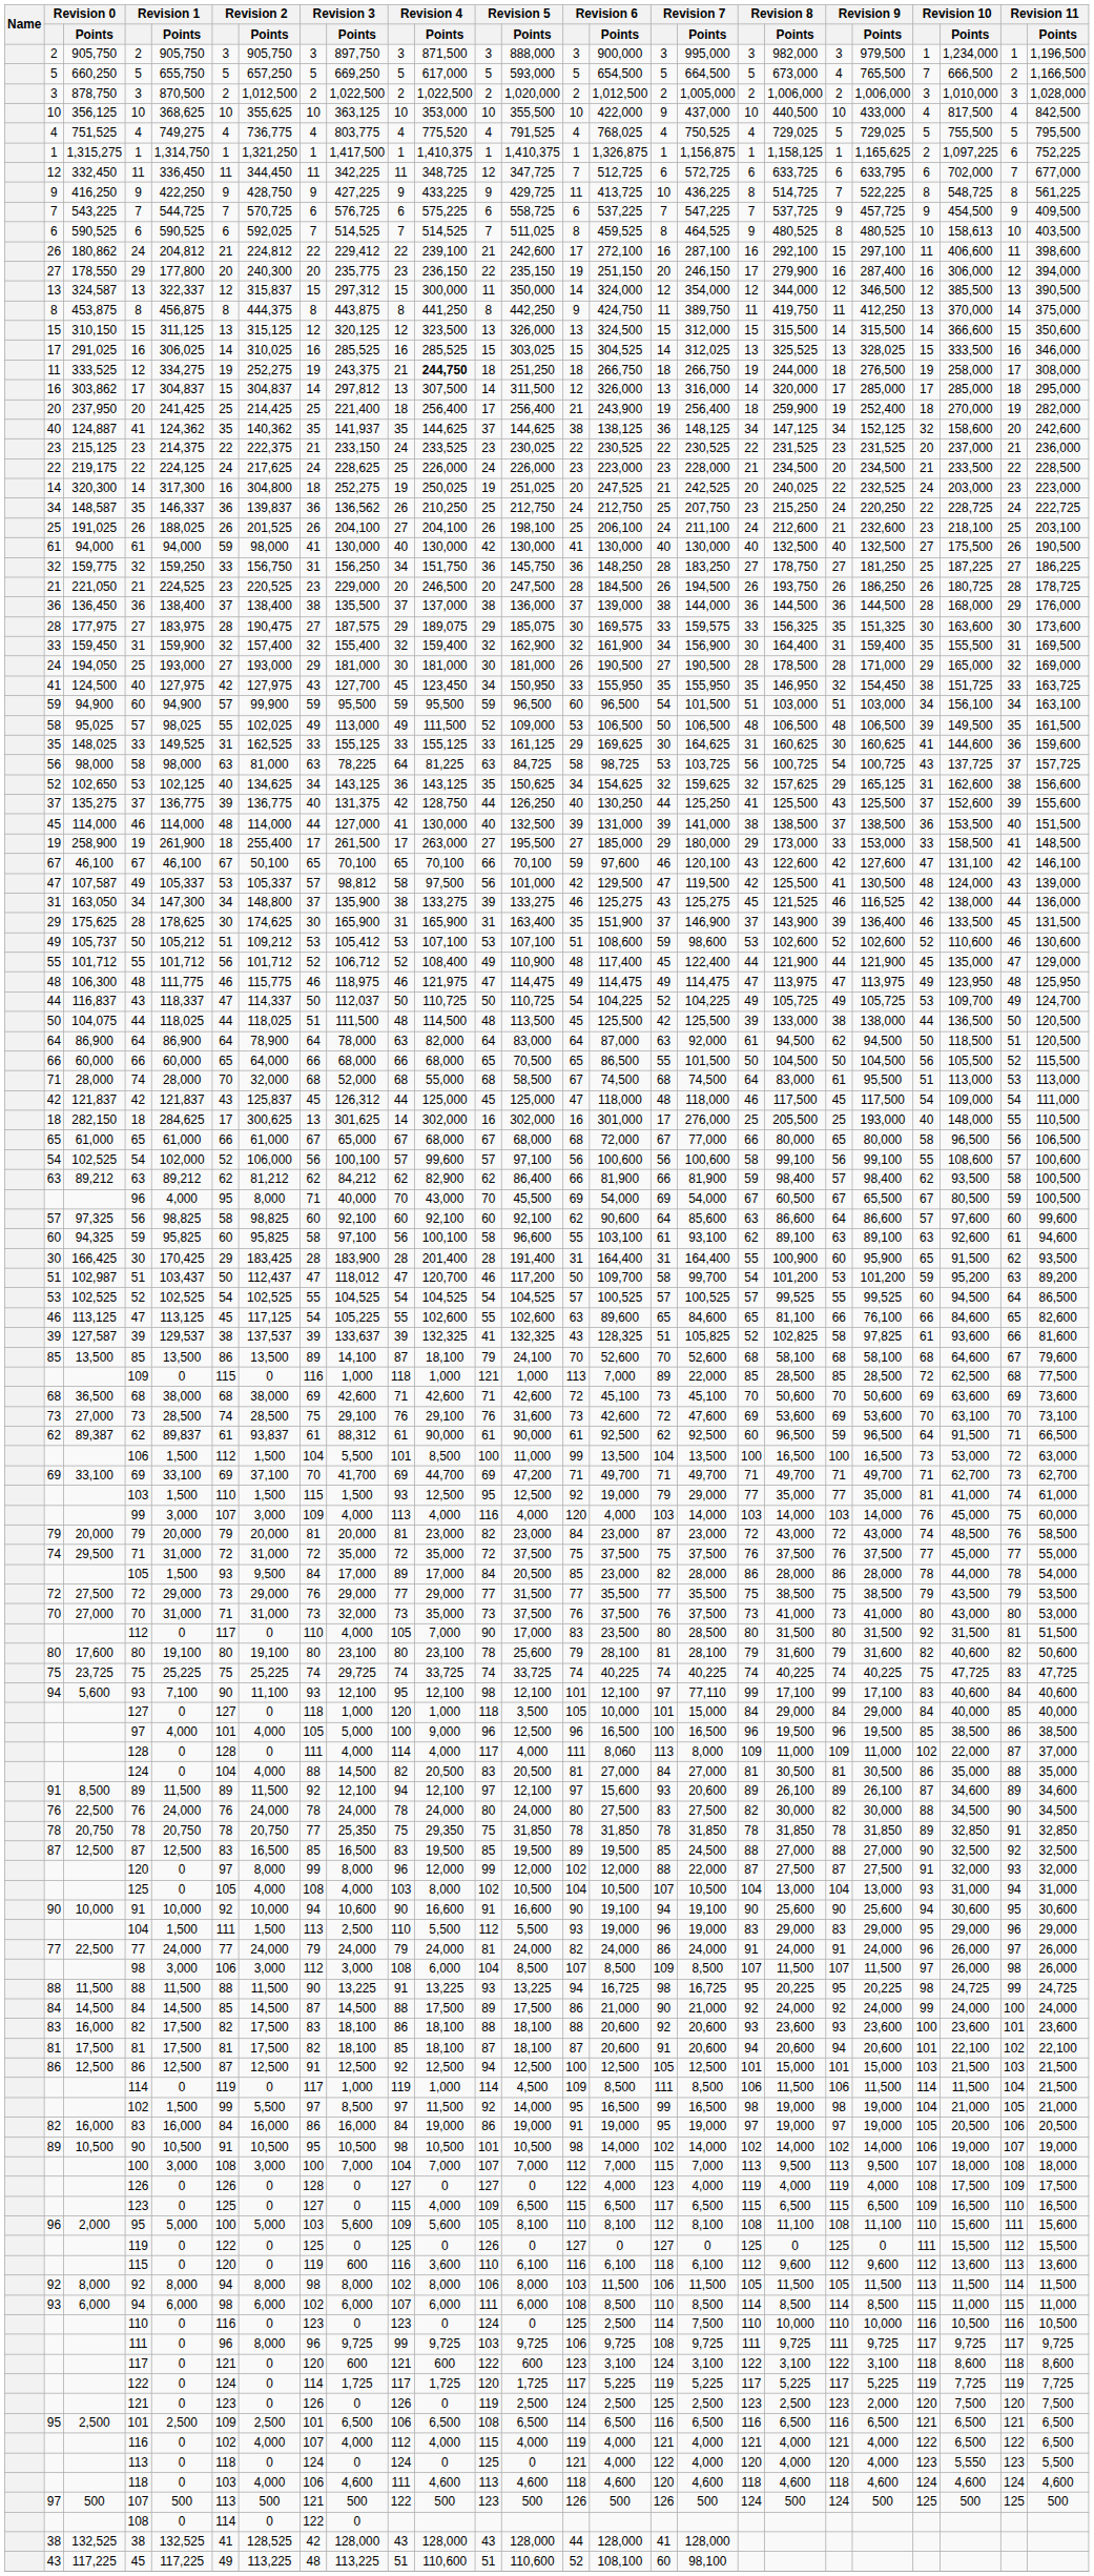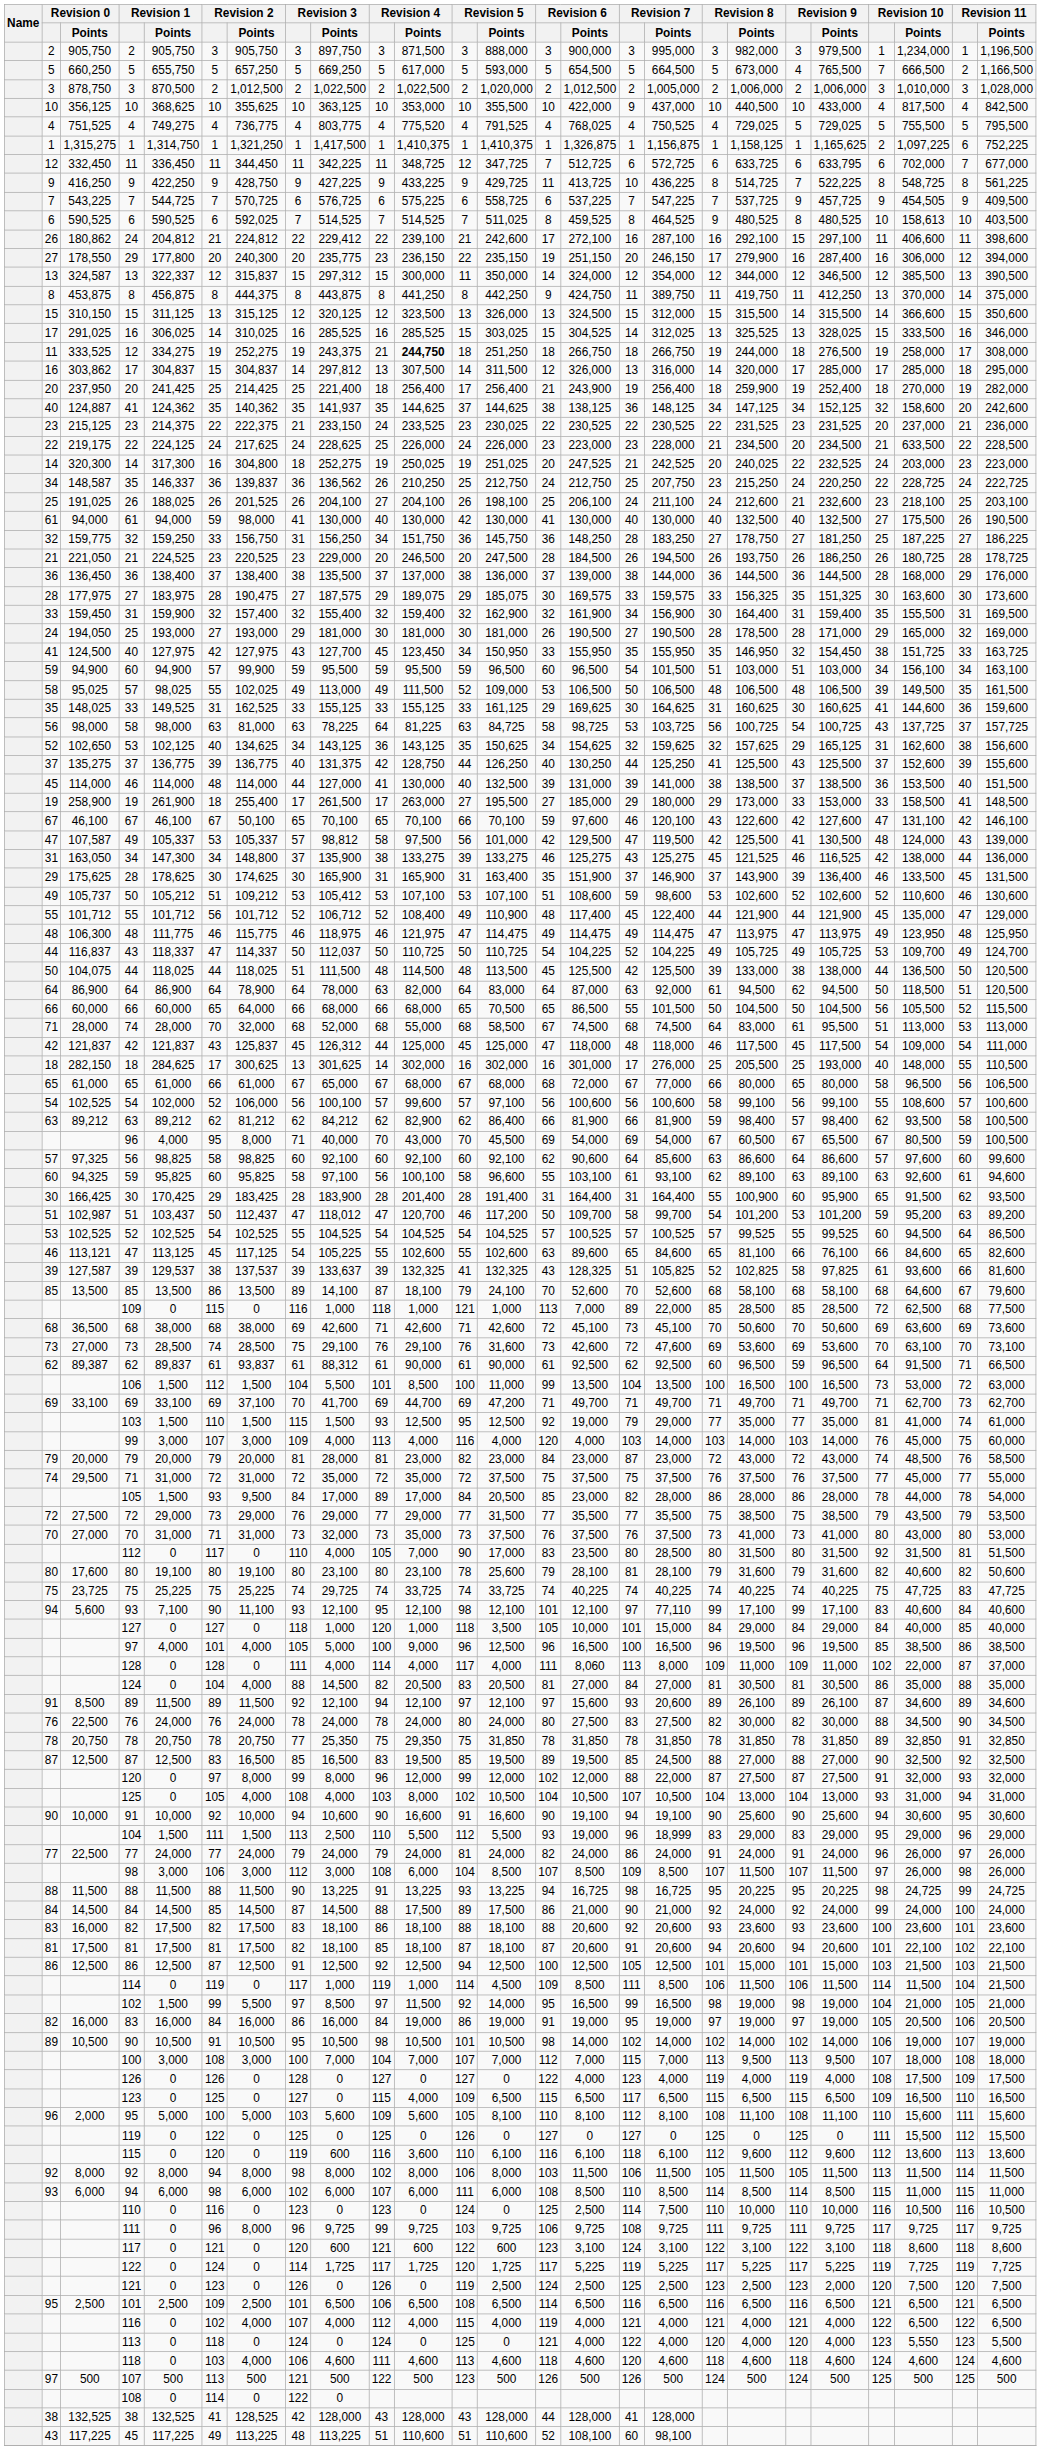row 11 | Revision 10 / Points: 454,500 -> 454,505
row 24 | Revision 10 / Points: 233,500 -> 633,500
row 67 | Revision 0 / Points: 113,125 -> 113,121
row 78 | Revision 3 / Points: 20,000 -> 28,000
row 98 | Revision 7 / Points: 19,000 -> 18,999
